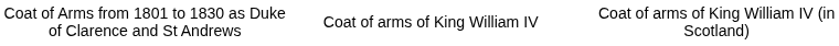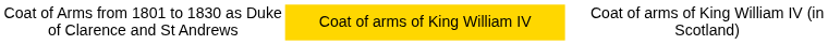row 1 | column 2: no background -> gold background
